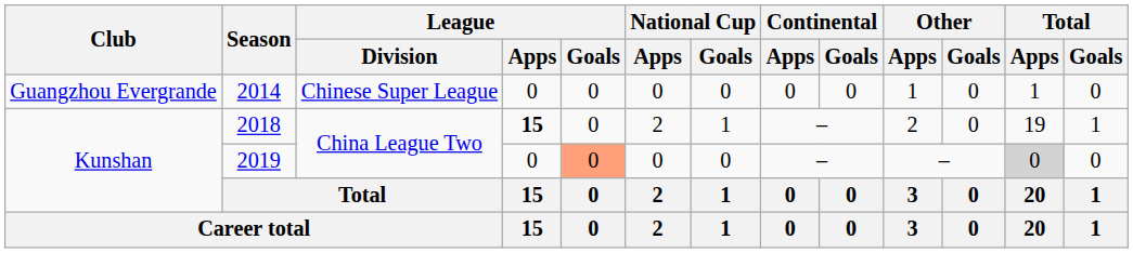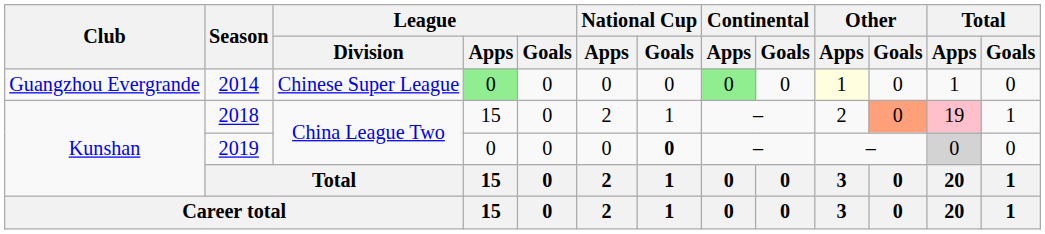2014 | League / Apps: no background -> lightgreen background
2014 | Continental / Apps: no background -> lightgreen background
2014 | Other / Apps: no background -> lightyellow background
2018 | League / Apps: bold -> normal
2018 | Other / Goals: no background -> lightsalmon background
2018 | Total / Apps: no background -> pink background
2019 | League / Goals: lightsalmon background -> no background
2019 | National Cup / Goals: normal -> bold
